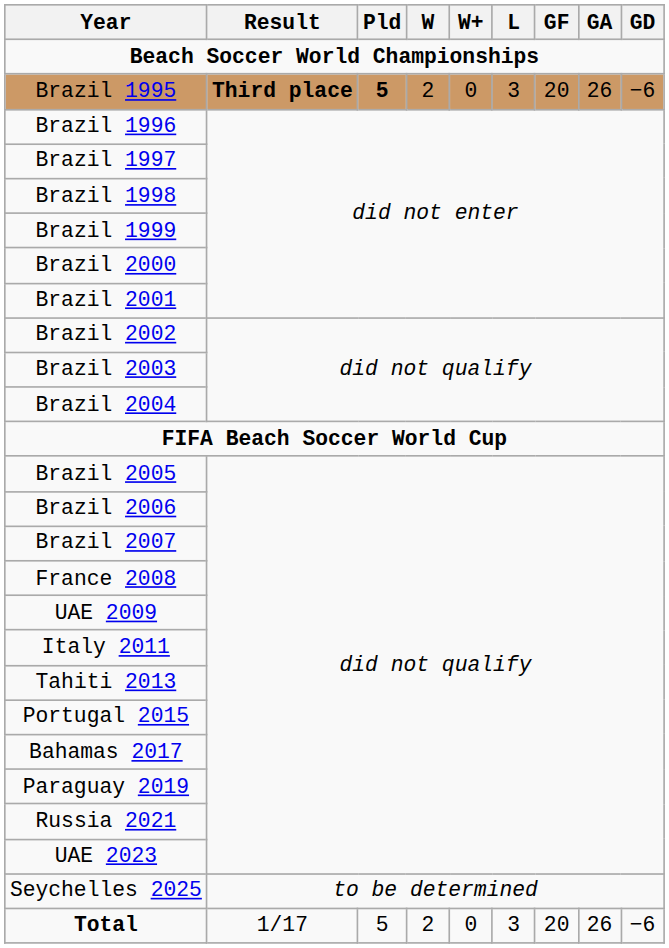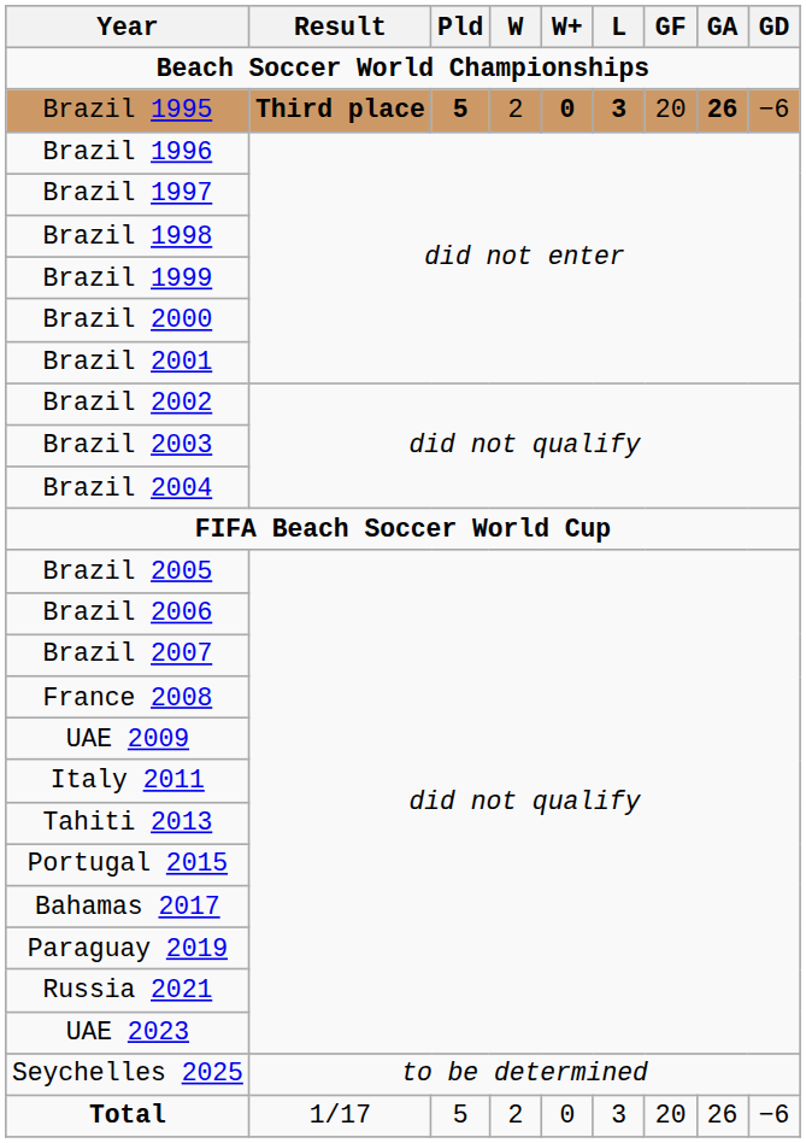Brazil 1995 | W+: normal -> bold
Brazil 1995 | L: normal -> bold
Brazil 1995 | GA: normal -> bold
